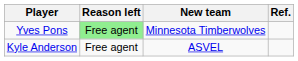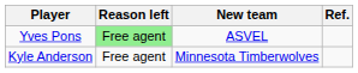Yves Pons | New team: Minnesota Timberwolves -> ASVEL
Kyle Anderson | New team: ASVEL -> Minnesota Timberwolves
